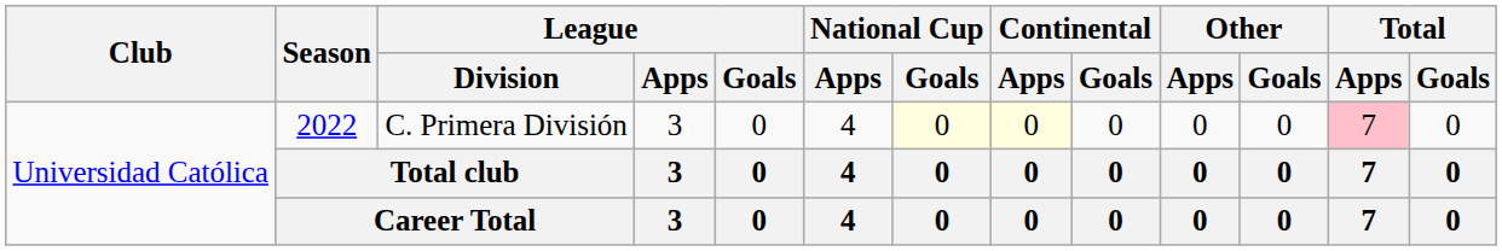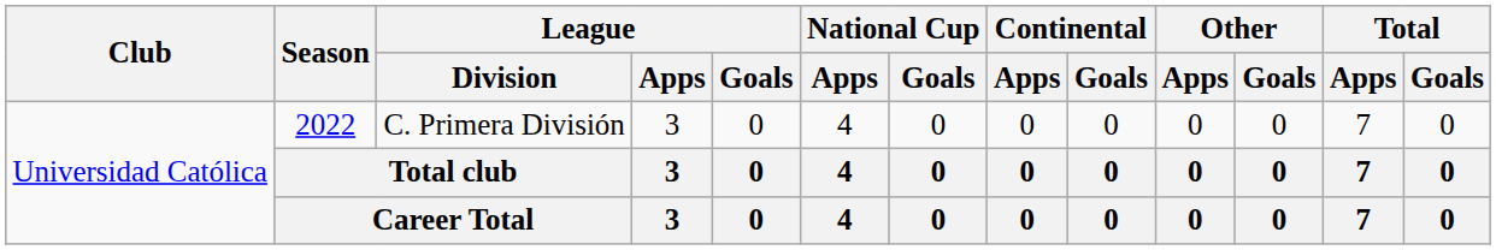Universidad Católica / C. Primera División | National Cup / Goals: lightyellow background -> no background
Universidad Católica / C. Primera División | Continental / Apps: lightyellow background -> no background
Universidad Católica / C. Primera División | Total / Apps: pink background -> no background
